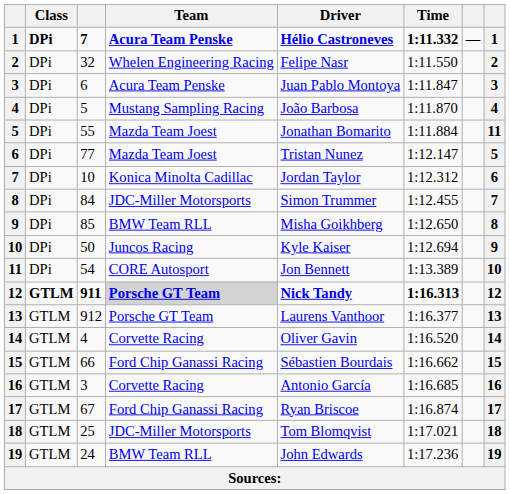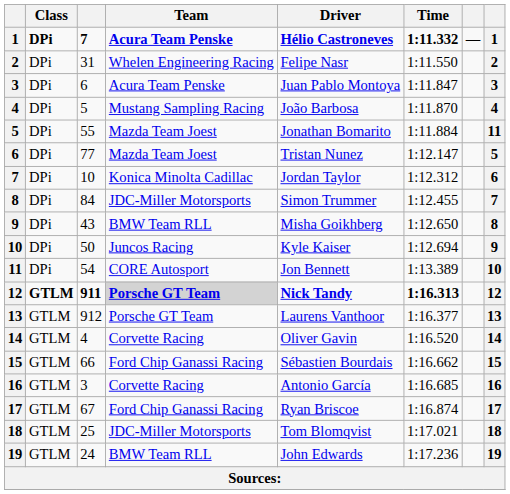row 3 | column 3: 32 -> 31
row 10 | column 3: 85 -> 43
